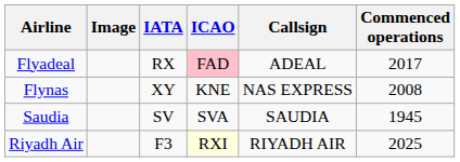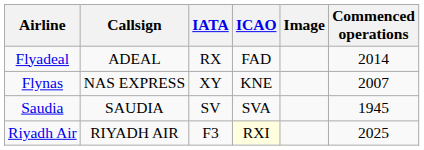columns swapped: Image <-> Callsign
Flyadeal | ICAO: pink background -> no background
Flyadeal | Commenced operations: 2017 -> 2014
Flynas | Commenced operations: 2008 -> 2007
